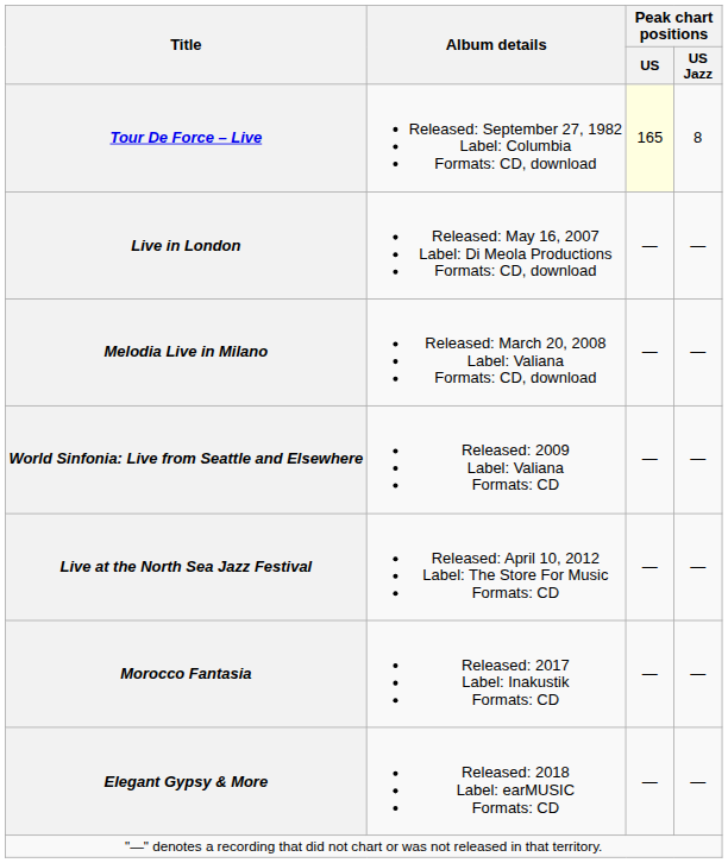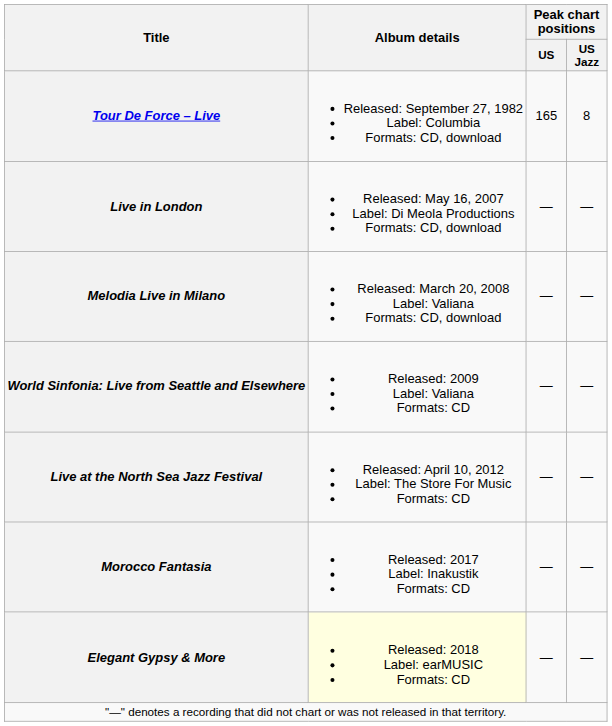Tour De Force – Live | Peak chart positions / US: lightyellow background -> no background
Elegant Gypsy & More | Album details: no background -> lightyellow background
